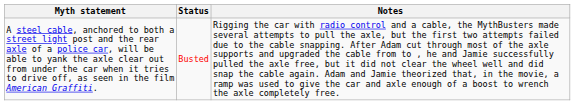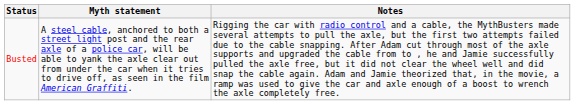columns swapped: Myth statement <-> Status
